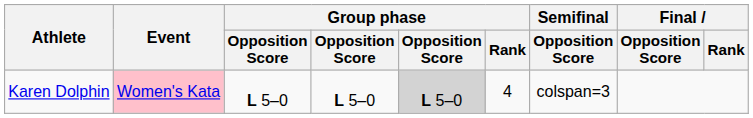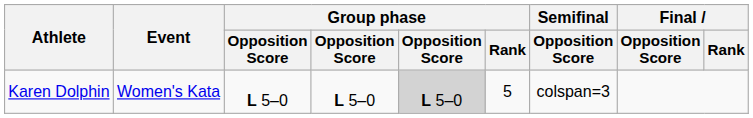Karen Dolphin | Event: pink background -> no background
Karen Dolphin | Group phase / Rank: 4 -> 5
